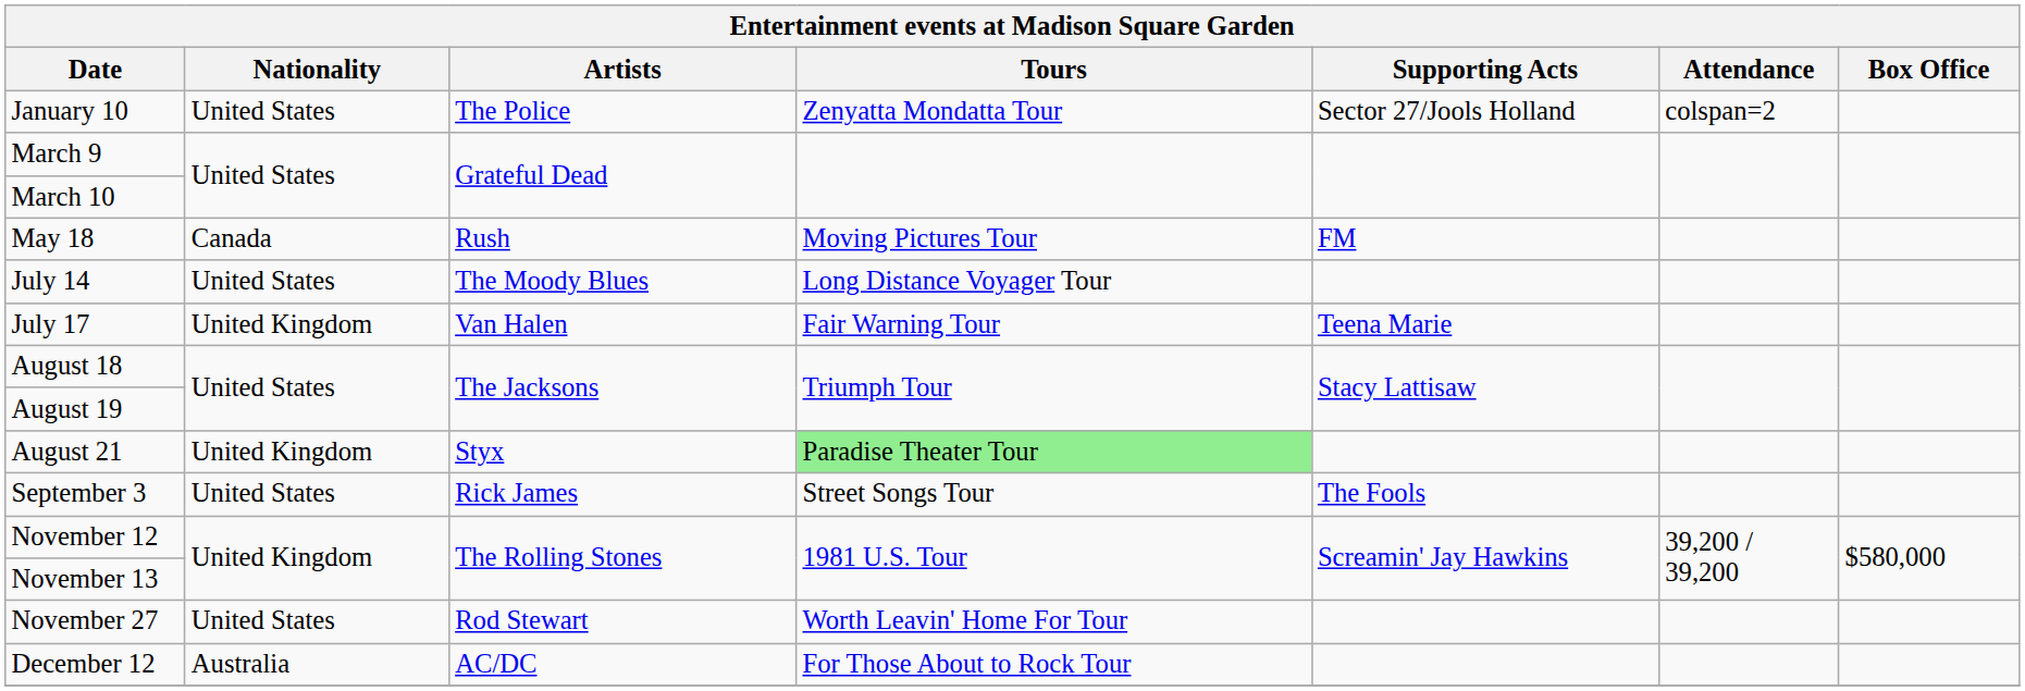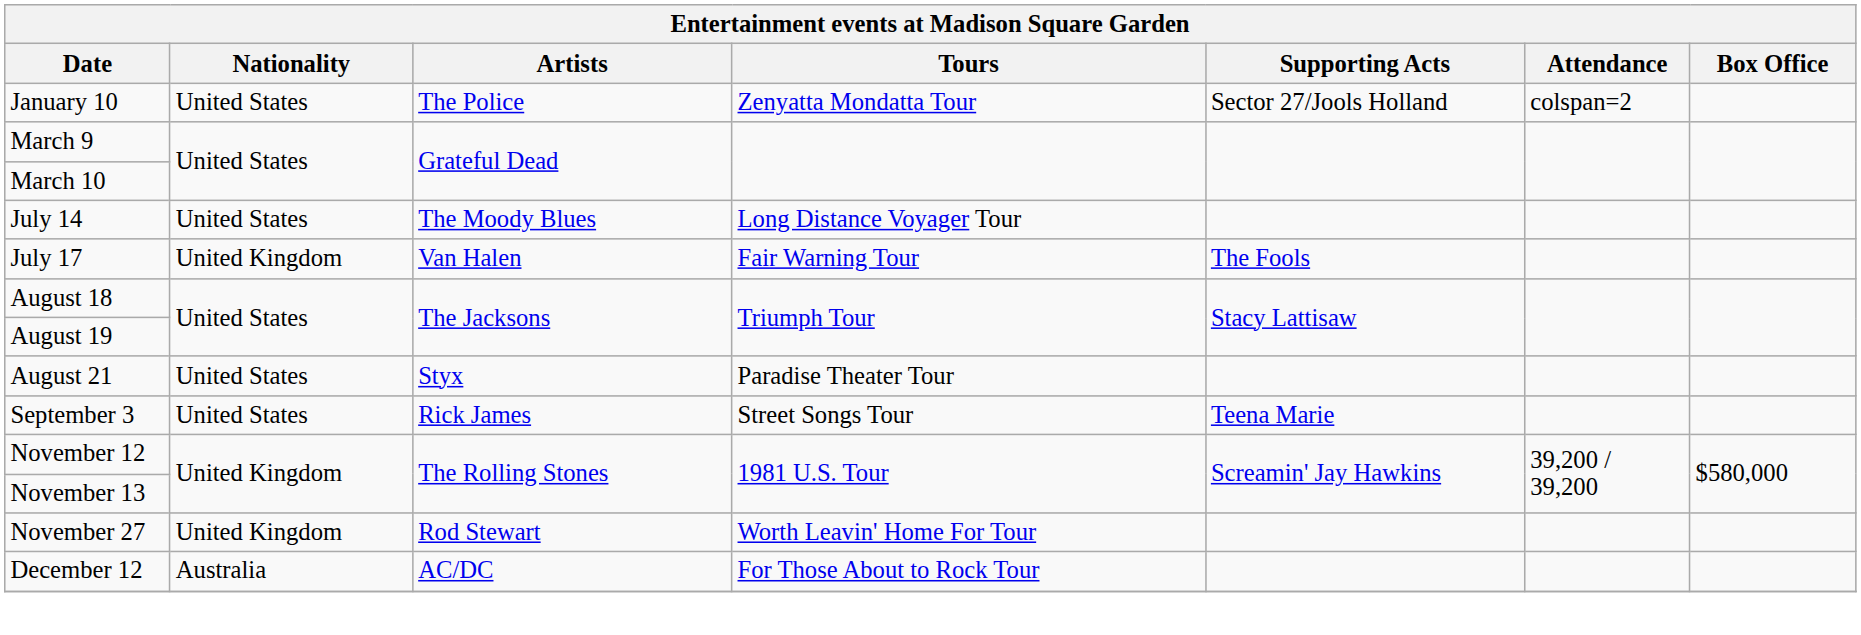- row: May 18 | Canada | Rush | Moving Pictures Tour | FM
July 17 | Supporting Acts: Teena Marie -> The Fools
August 21 | Nationality: United Kingdom -> United States
August 21 | Tours: lightgreen background -> no background
September 3 | Supporting Acts: The Fools -> Teena Marie
November 27 | Nationality: United States -> United Kingdom
